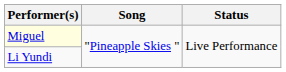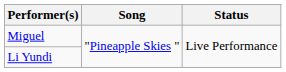Miguel | Performer(s): lightyellow background -> no background
